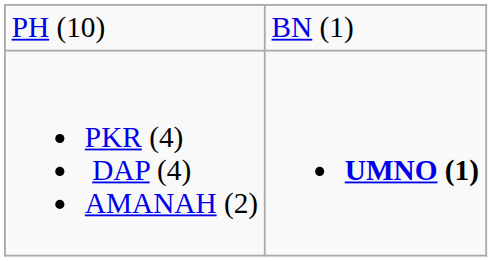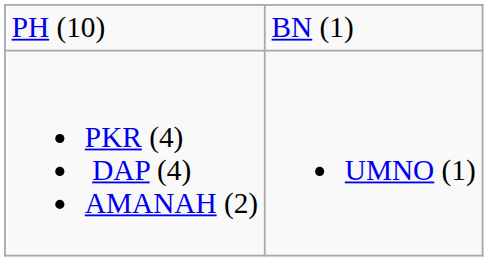PKR (4) DAP (4) AMANAH (2) | column 2: bold -> normal
